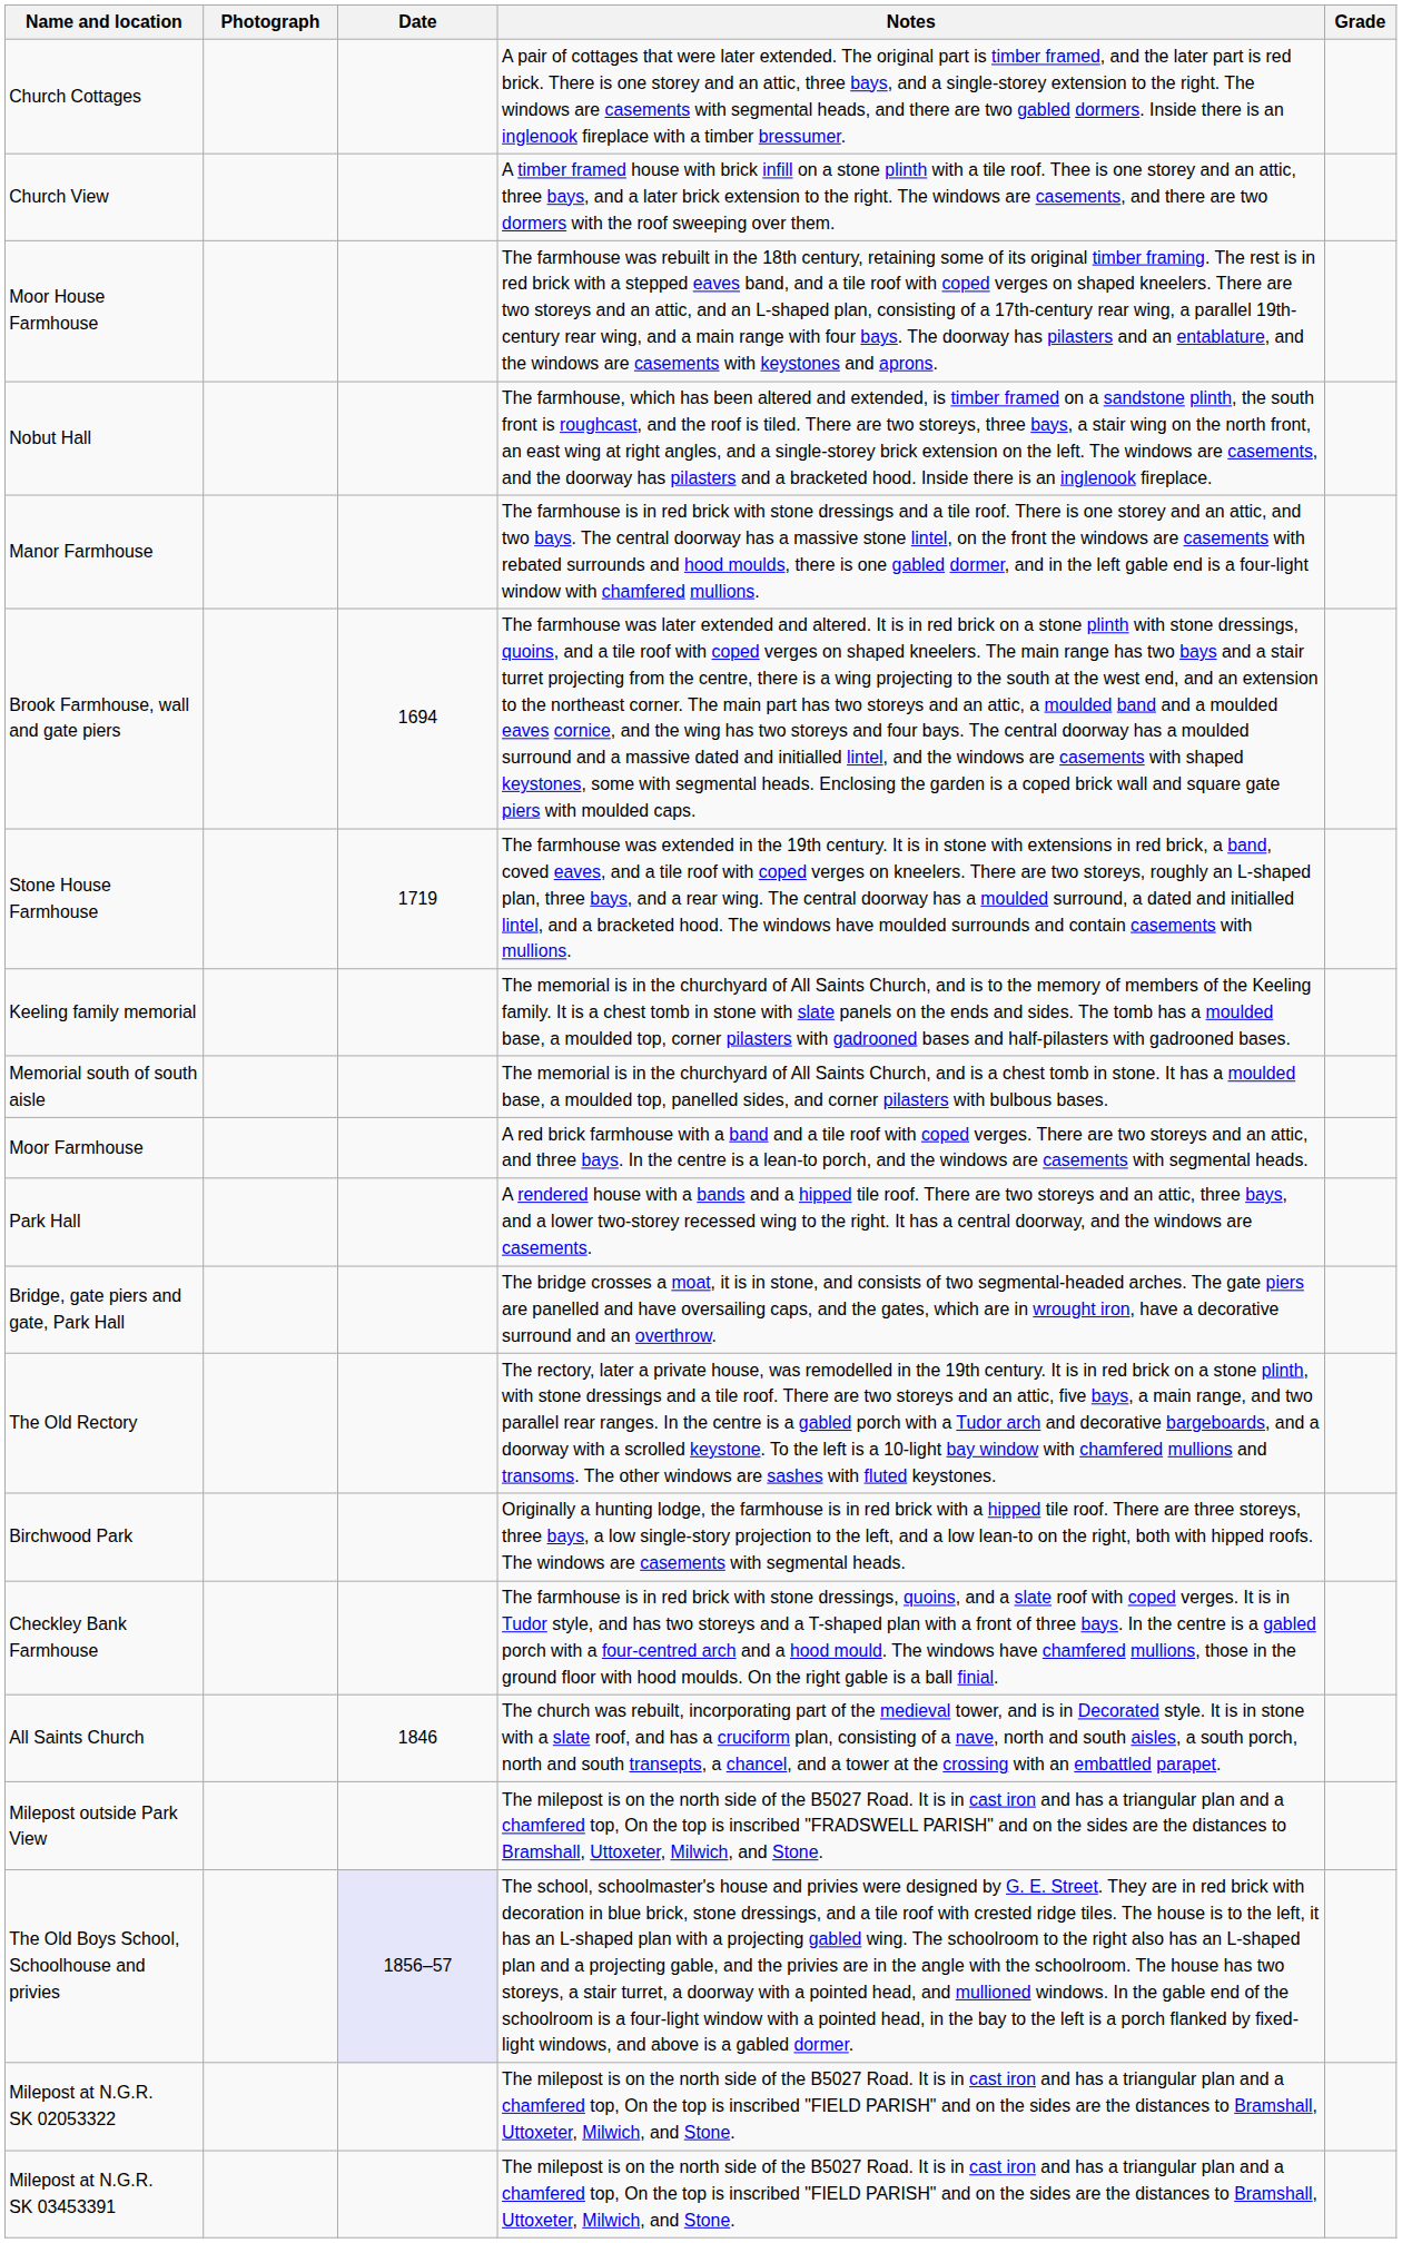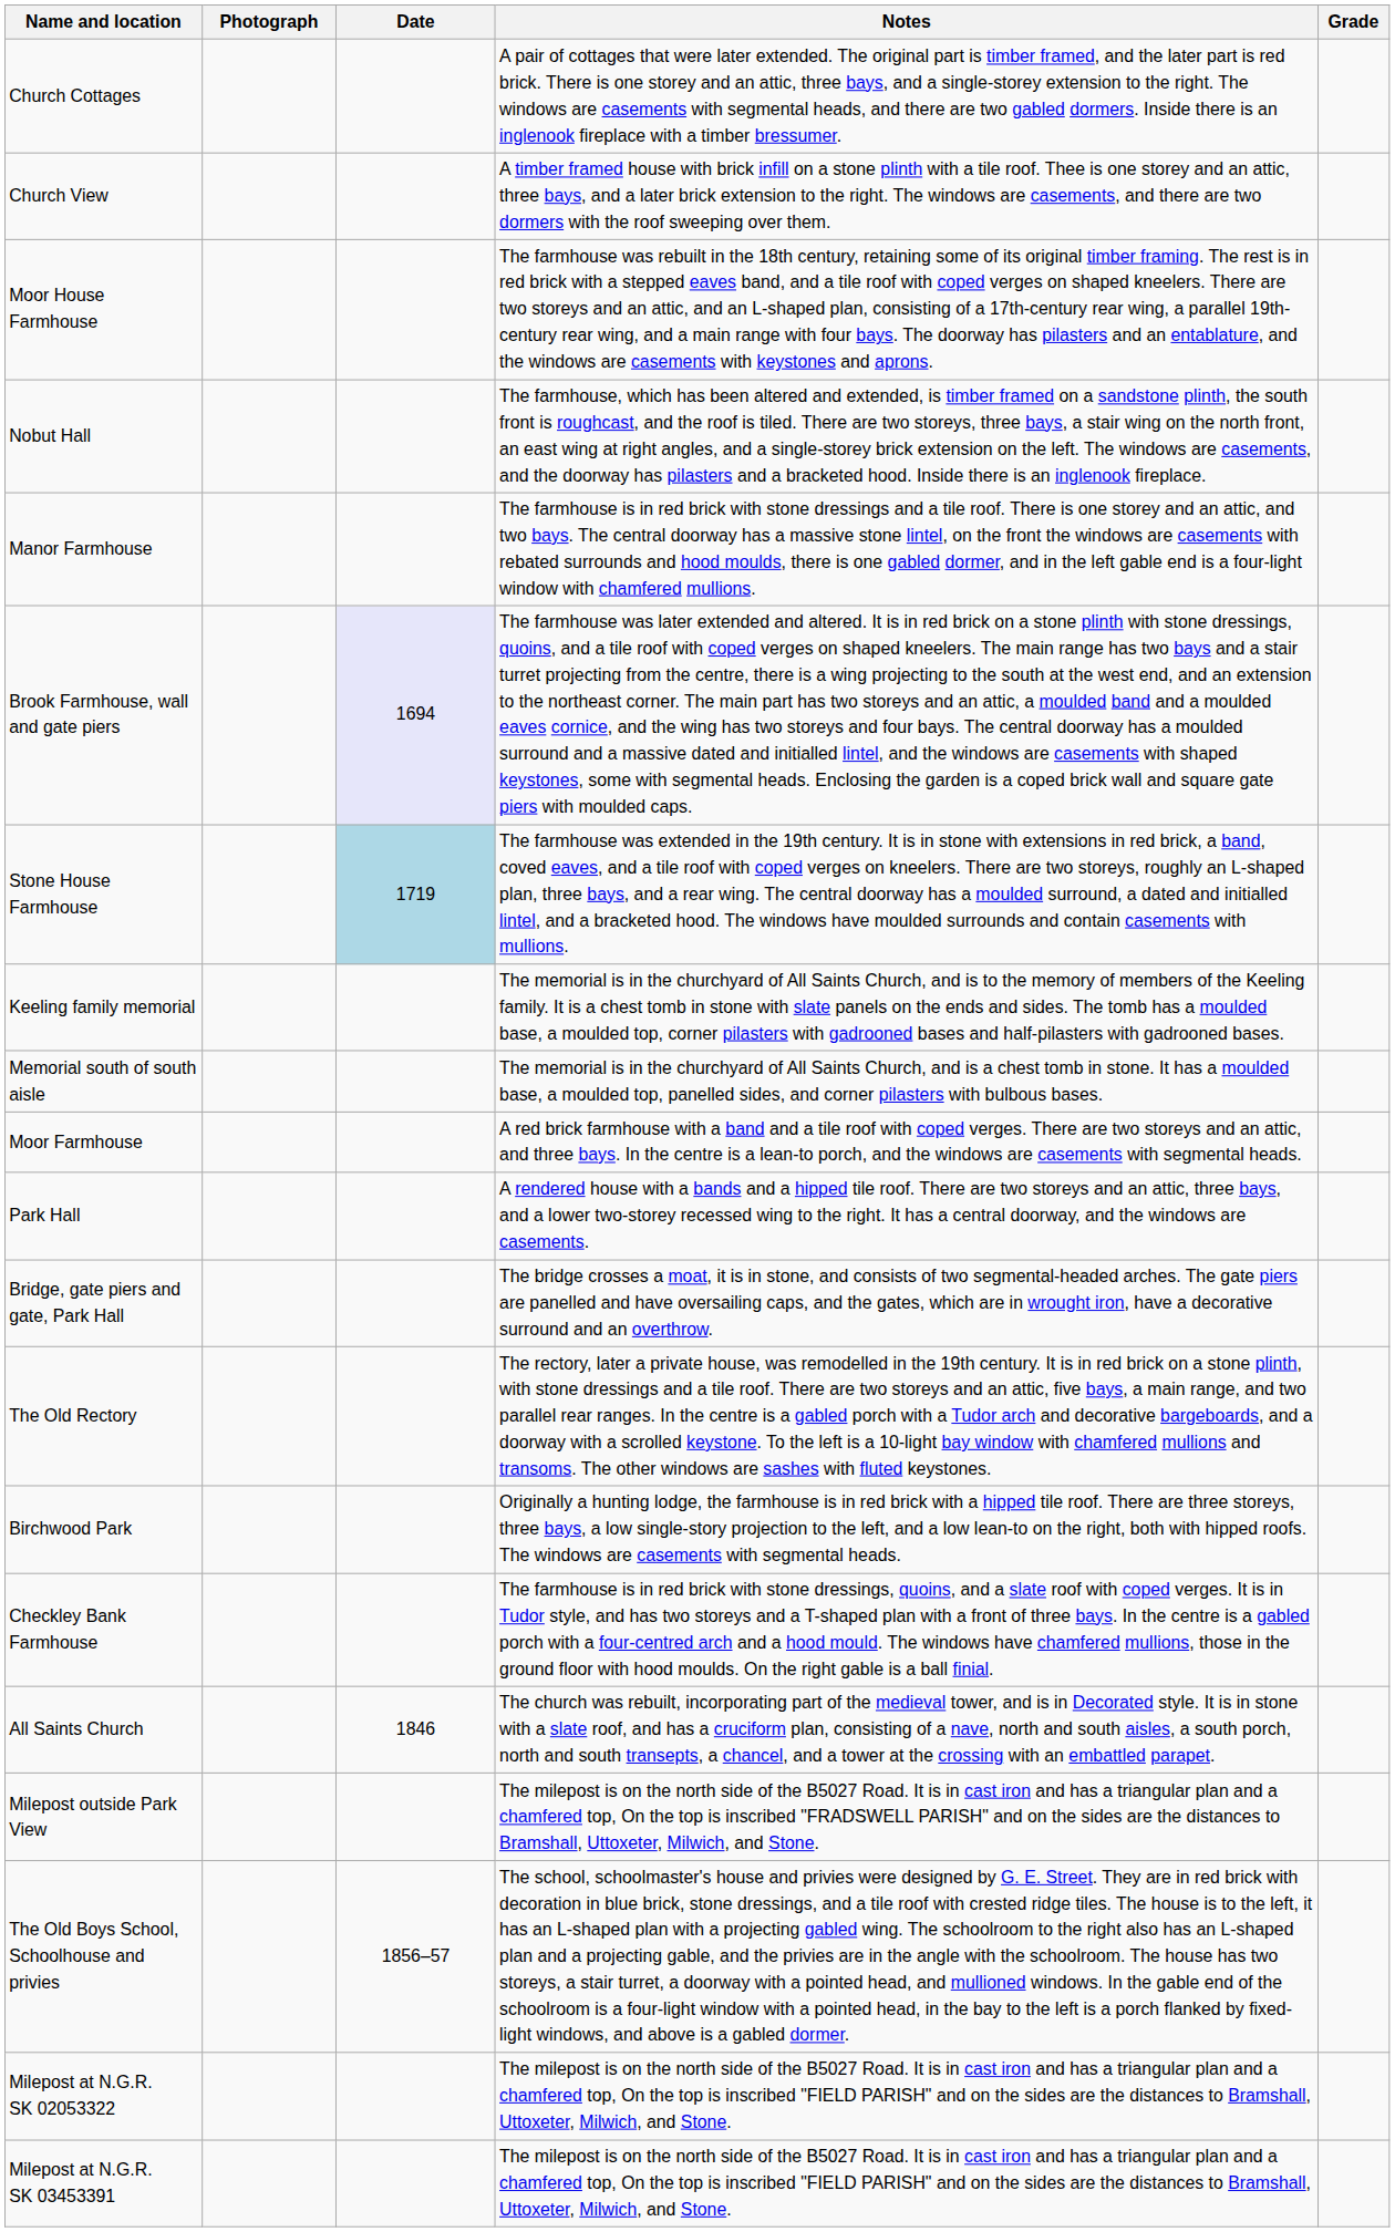Brook Farmhouse, wall and gate piers | Date: no background -> lavender background
Stone House Farmhouse | Date: no background -> lightblue background
The Old Boys School, Schoolhouse and privies | Date: lavender background -> no background
